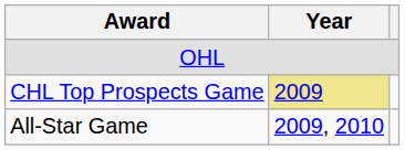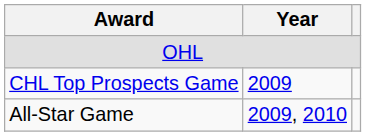CHL Top Prospects Game | Year: khaki background -> no background
